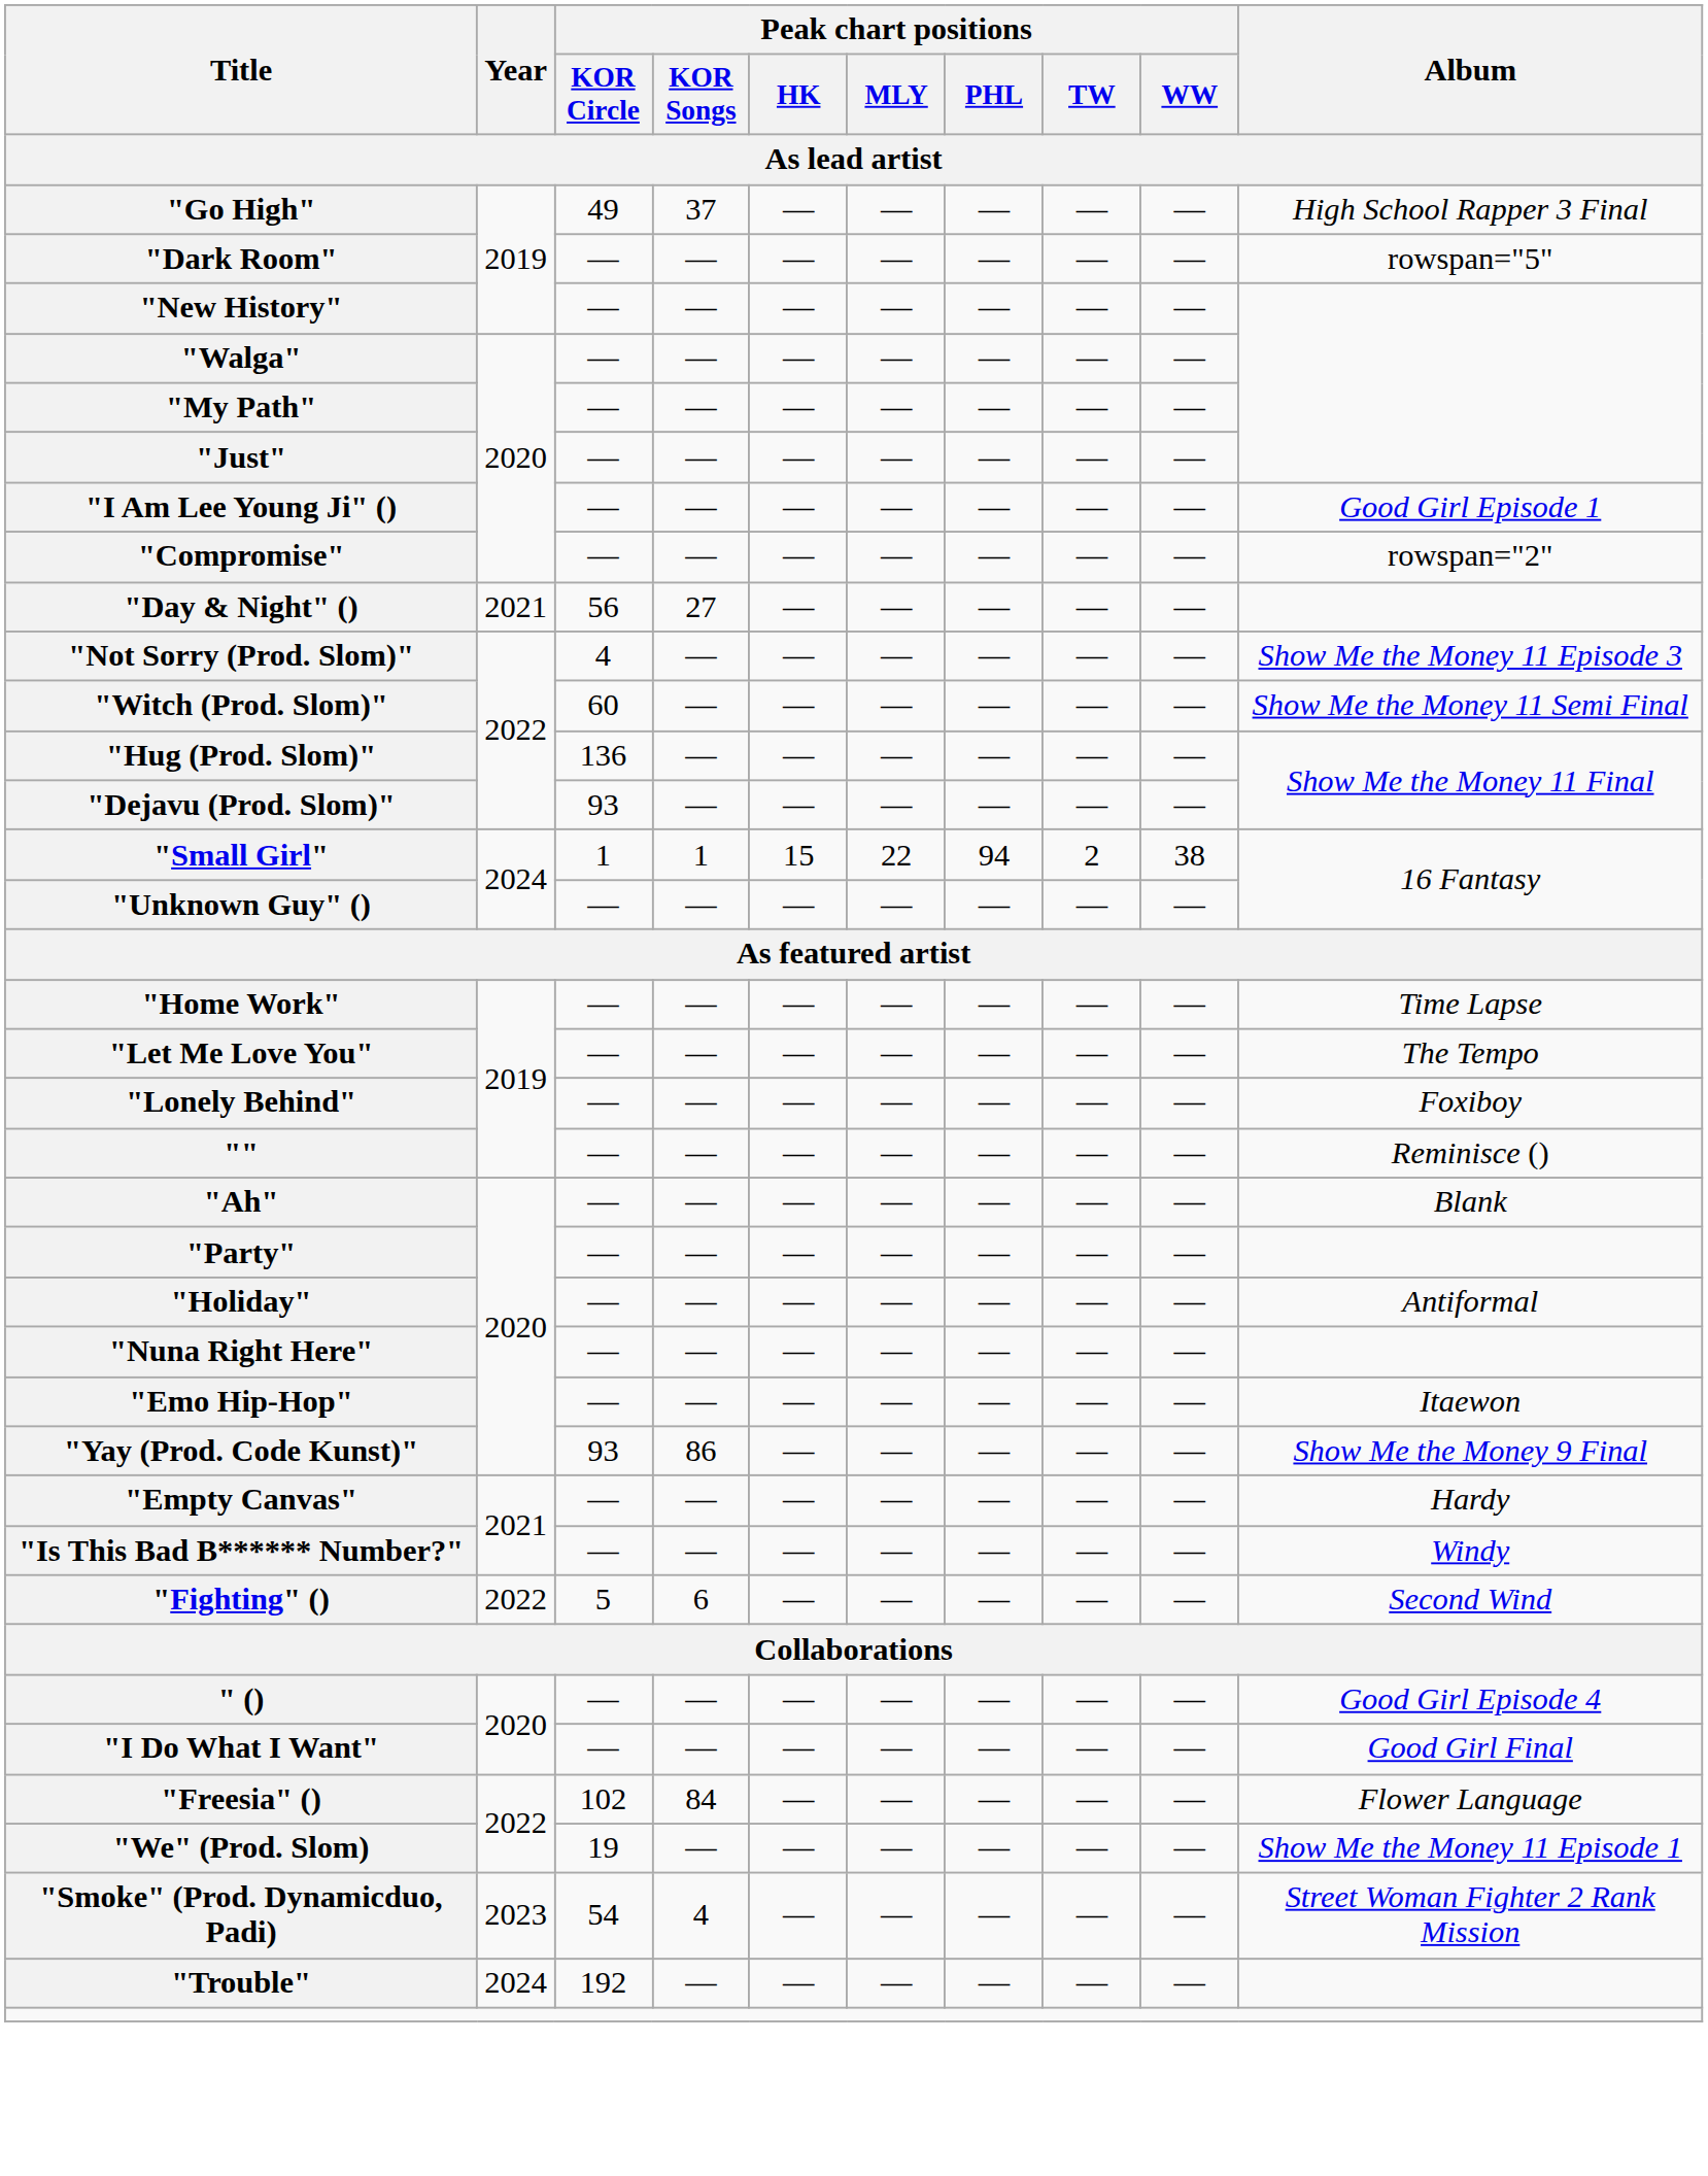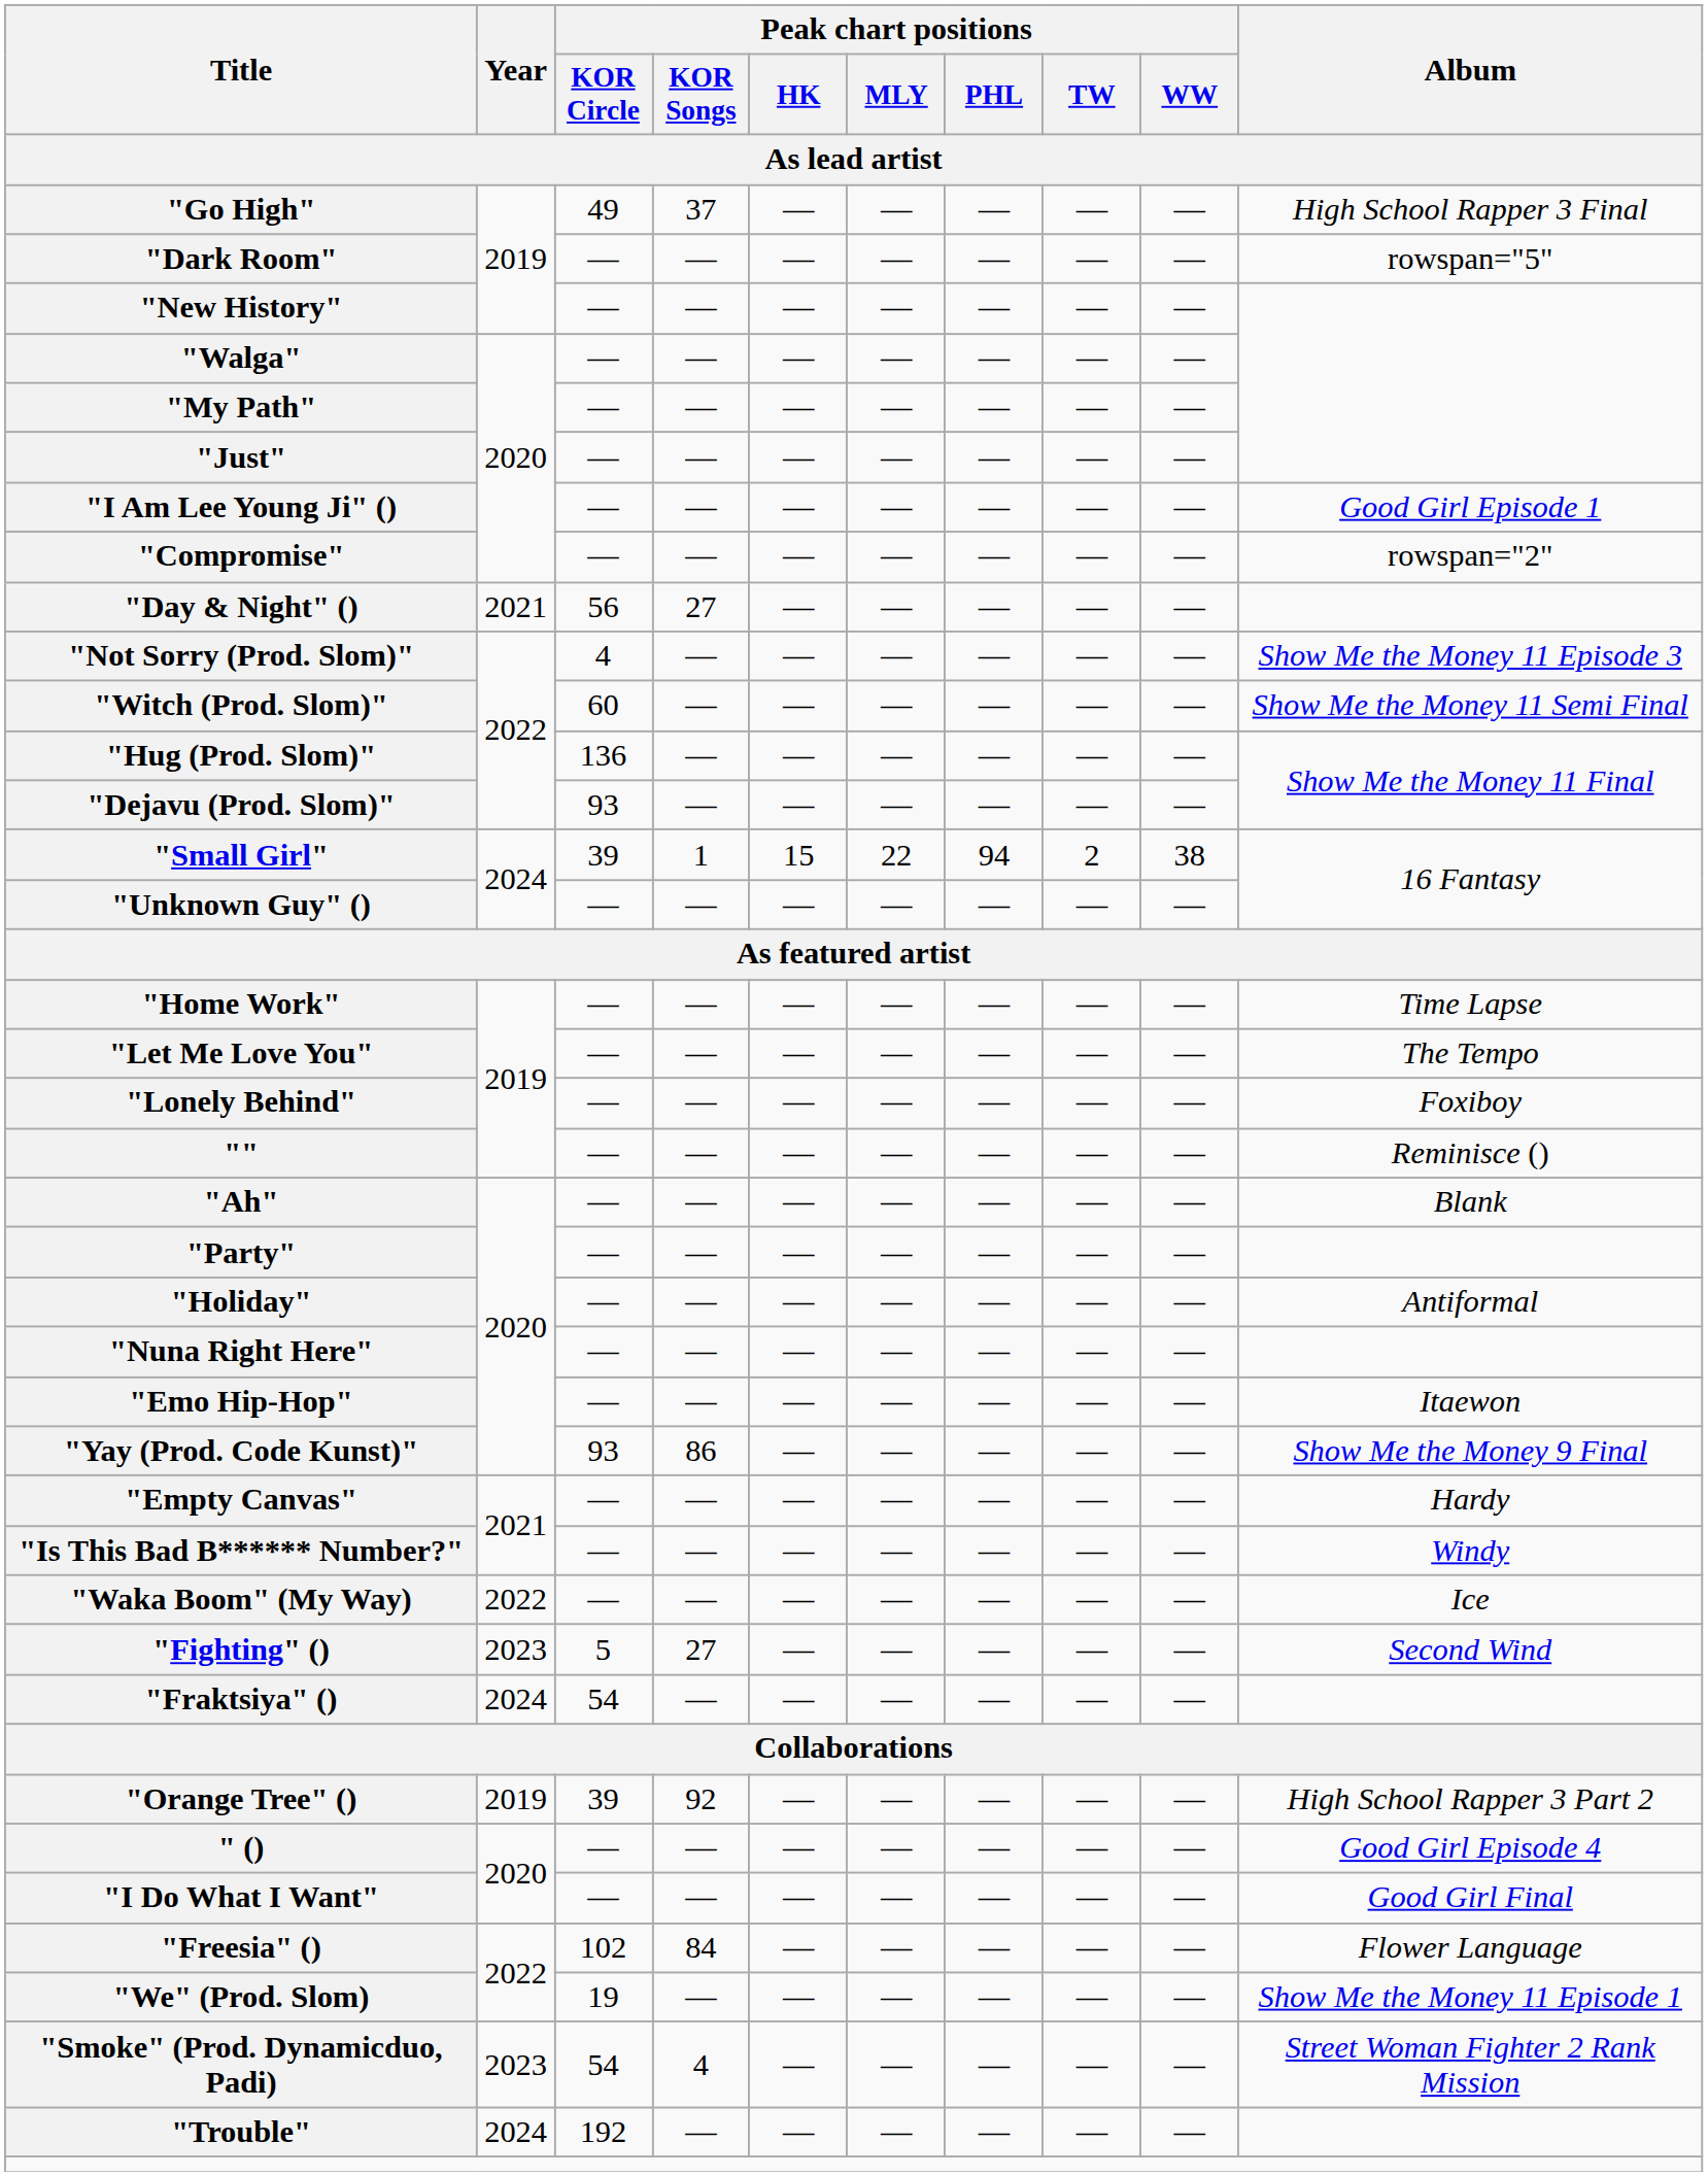"Small Girl" | Peak chart positions / KOR Circle: 1 -> 39
+ row: "Waka Boom" (My Way) | 2022 | — | — | — | — | — | — | — | Ice
"Fighting" () | Year: 2022 -> 2023
"Fighting" () | Peak chart positions / KOR Songs: 6 -> 27
+ row: "Fraktsiya" () | 2024 | 54 | — | — | — | — | — | —
+ row: "Orange Tree" () | 2019 | 39 | 92 | — | — | — | — | — | High School Rapper 3 Part 2
